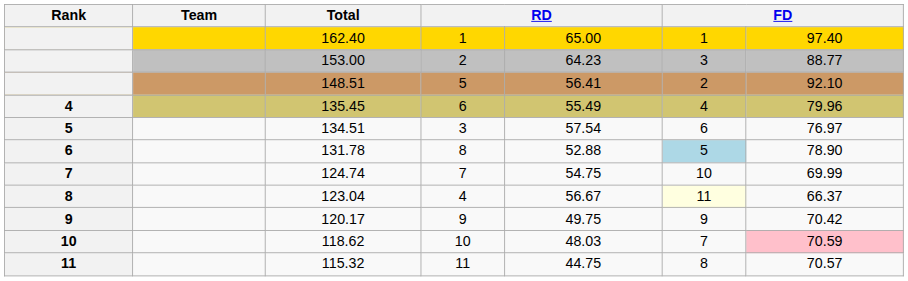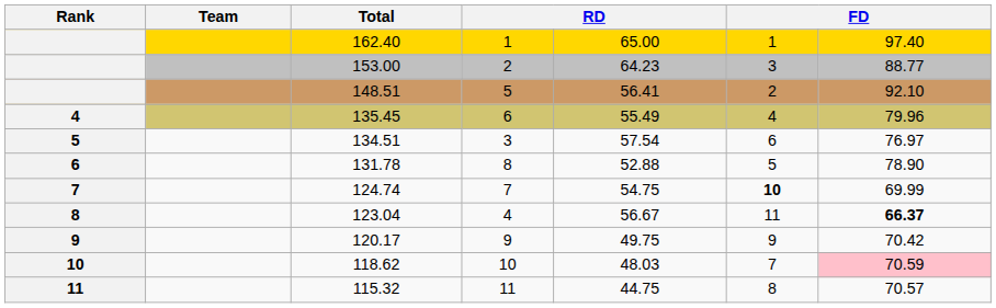131.78 | column 6: lightblue background -> no background
124.74 | column 6: normal -> bold
123.04 | column 6: lightyellow background -> no background
123.04 | column 7: normal -> bold
